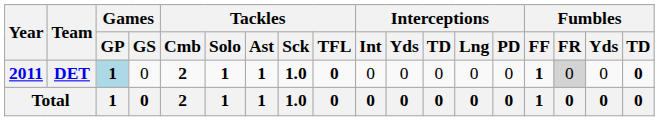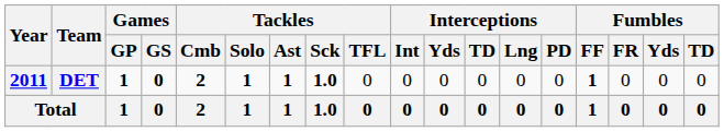DET | Games / GP: lightblue background -> no background
DET | Games / GS: normal -> bold
DET | Tackles / TFL: bold -> normal
DET | Fumbles / FR: lightgrey background -> no background
DET | Fumbles / TD: bold -> normal
